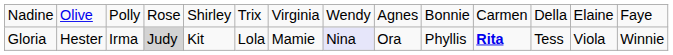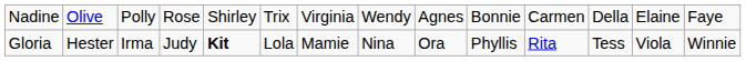Gloria | column 4: lightgrey background -> no background
Gloria | column 5: normal -> bold
Gloria | column 8: lavender background -> no background
Gloria | column 11: bold -> normal
